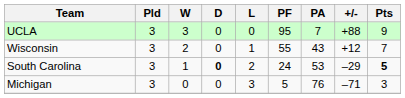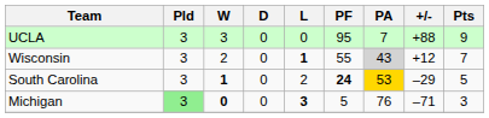Wisconsin | L: normal -> bold
Wisconsin | PA: no background -> lightgrey background
South Carolina | W: normal -> bold
South Carolina | D: bold -> normal
South Carolina | PF: normal -> bold
South Carolina | PA: no background -> gold background
South Carolina | Pts: bold -> normal
Michigan | Pld: no background -> lightgreen background
Michigan | W: normal -> bold
Michigan | L: normal -> bold
